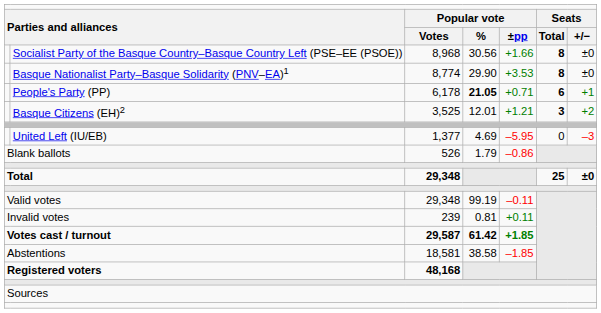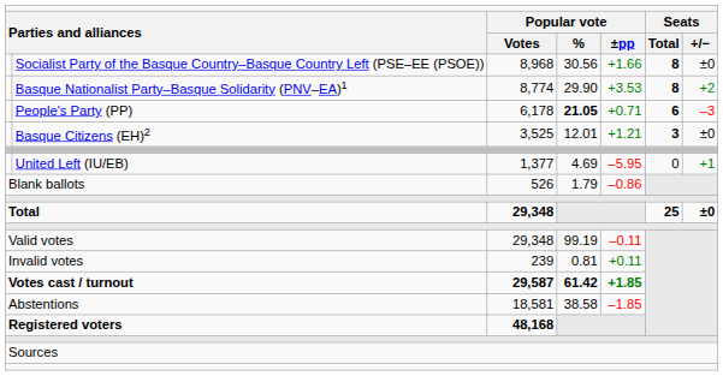Basque Nationalist Party–Basque Solidarity (PNV–EA)1 | column 7: ±0 -> +2
People's Party (PP) | column 7: +1 -> –3
Basque Citizens (EH)2 | column 7: +2 -> ±0
United Left (IU/EB) | column 7: –3 -> +1
